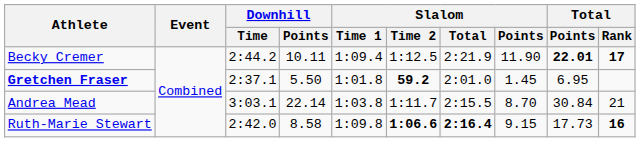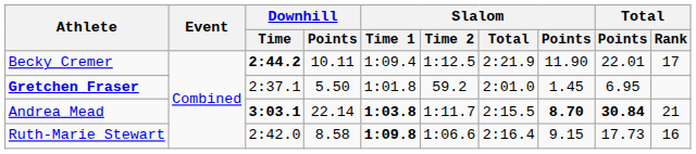row 3 | Downhill / Time: normal -> bold
row 3 | Total / Points: bold -> normal
row 3 | Total / Rank: bold -> normal
row 4 | Slalom / Time 2: bold -> normal
row 5 | Downhill / Time: normal -> bold
row 5 | Slalom / Time 1: normal -> bold
row 5 | Slalom / Points: normal -> bold
row 5 | Total / Points: normal -> bold
row 6 | Slalom / Time 1: normal -> bold
row 6 | Slalom / Time 2: bold -> normal
row 6 | Slalom / Total: bold -> normal
row 6 | Total / Rank: bold -> normal
